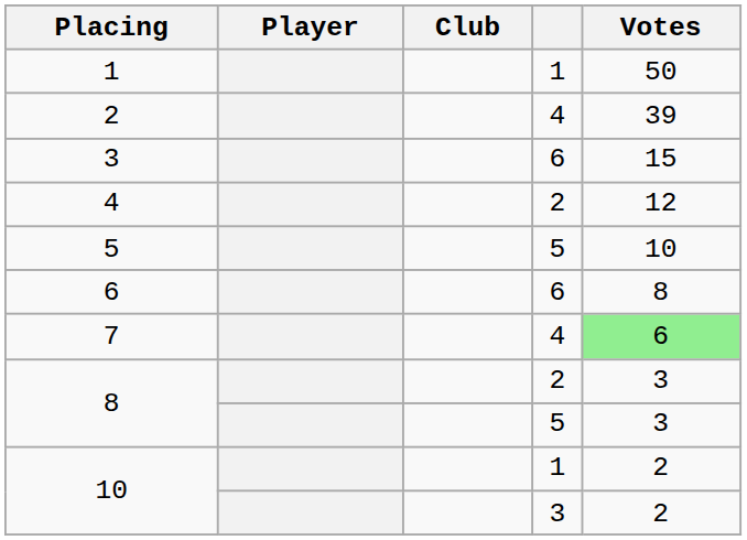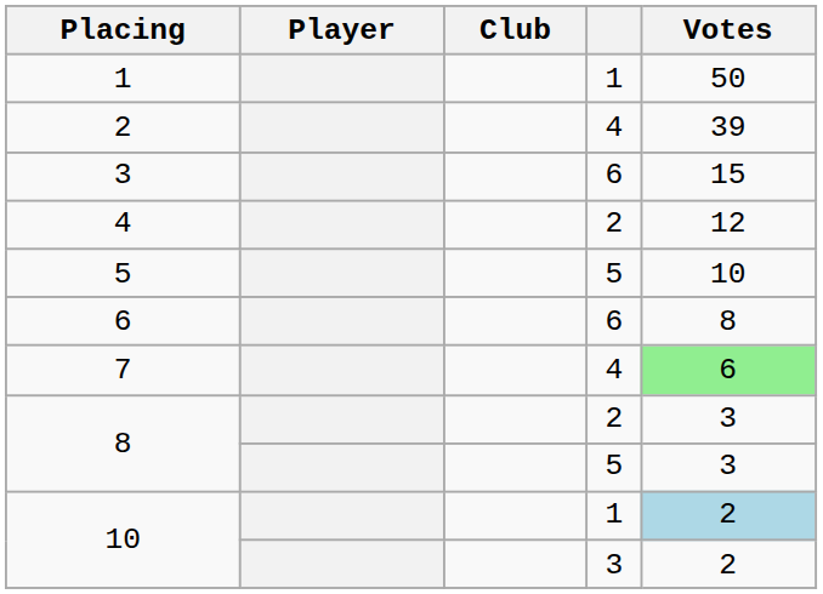10 / 1 | Votes: no background -> lightblue background
